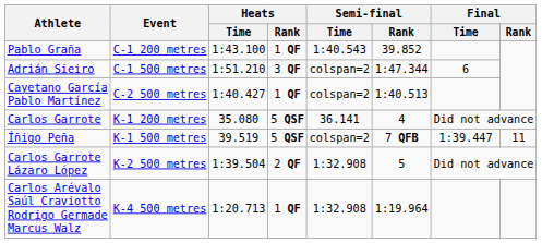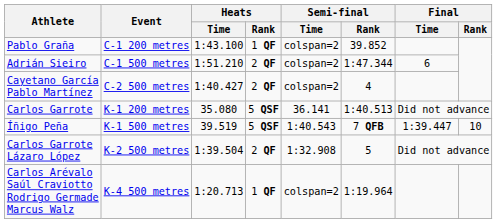Pablo Graña | Semi-final / Time: 1:40.543 -> colspan=2
Adrián Sieiro | Heats / Rank: 3 QF -> 2 QF
Cayetano García Pablo Martínez | Heats / Rank: 1 QF -> 2 QF
Cayetano García Pablo Martínez | Semi-final / Rank: 1:40.513 -> 4
Carlos Garrote | Semi-final / Rank: 4 -> 1:40.513
Íñigo Peña | Semi-final / Time: colspan=2 -> 1:40.543
Íñigo Peña | Final / Rank: 11 -> 10
Carlos Arévalo Saúl Craviotto Rodrigo Germade Marcus Walz | Semi-final / Time: 1:32.908 -> colspan=2
